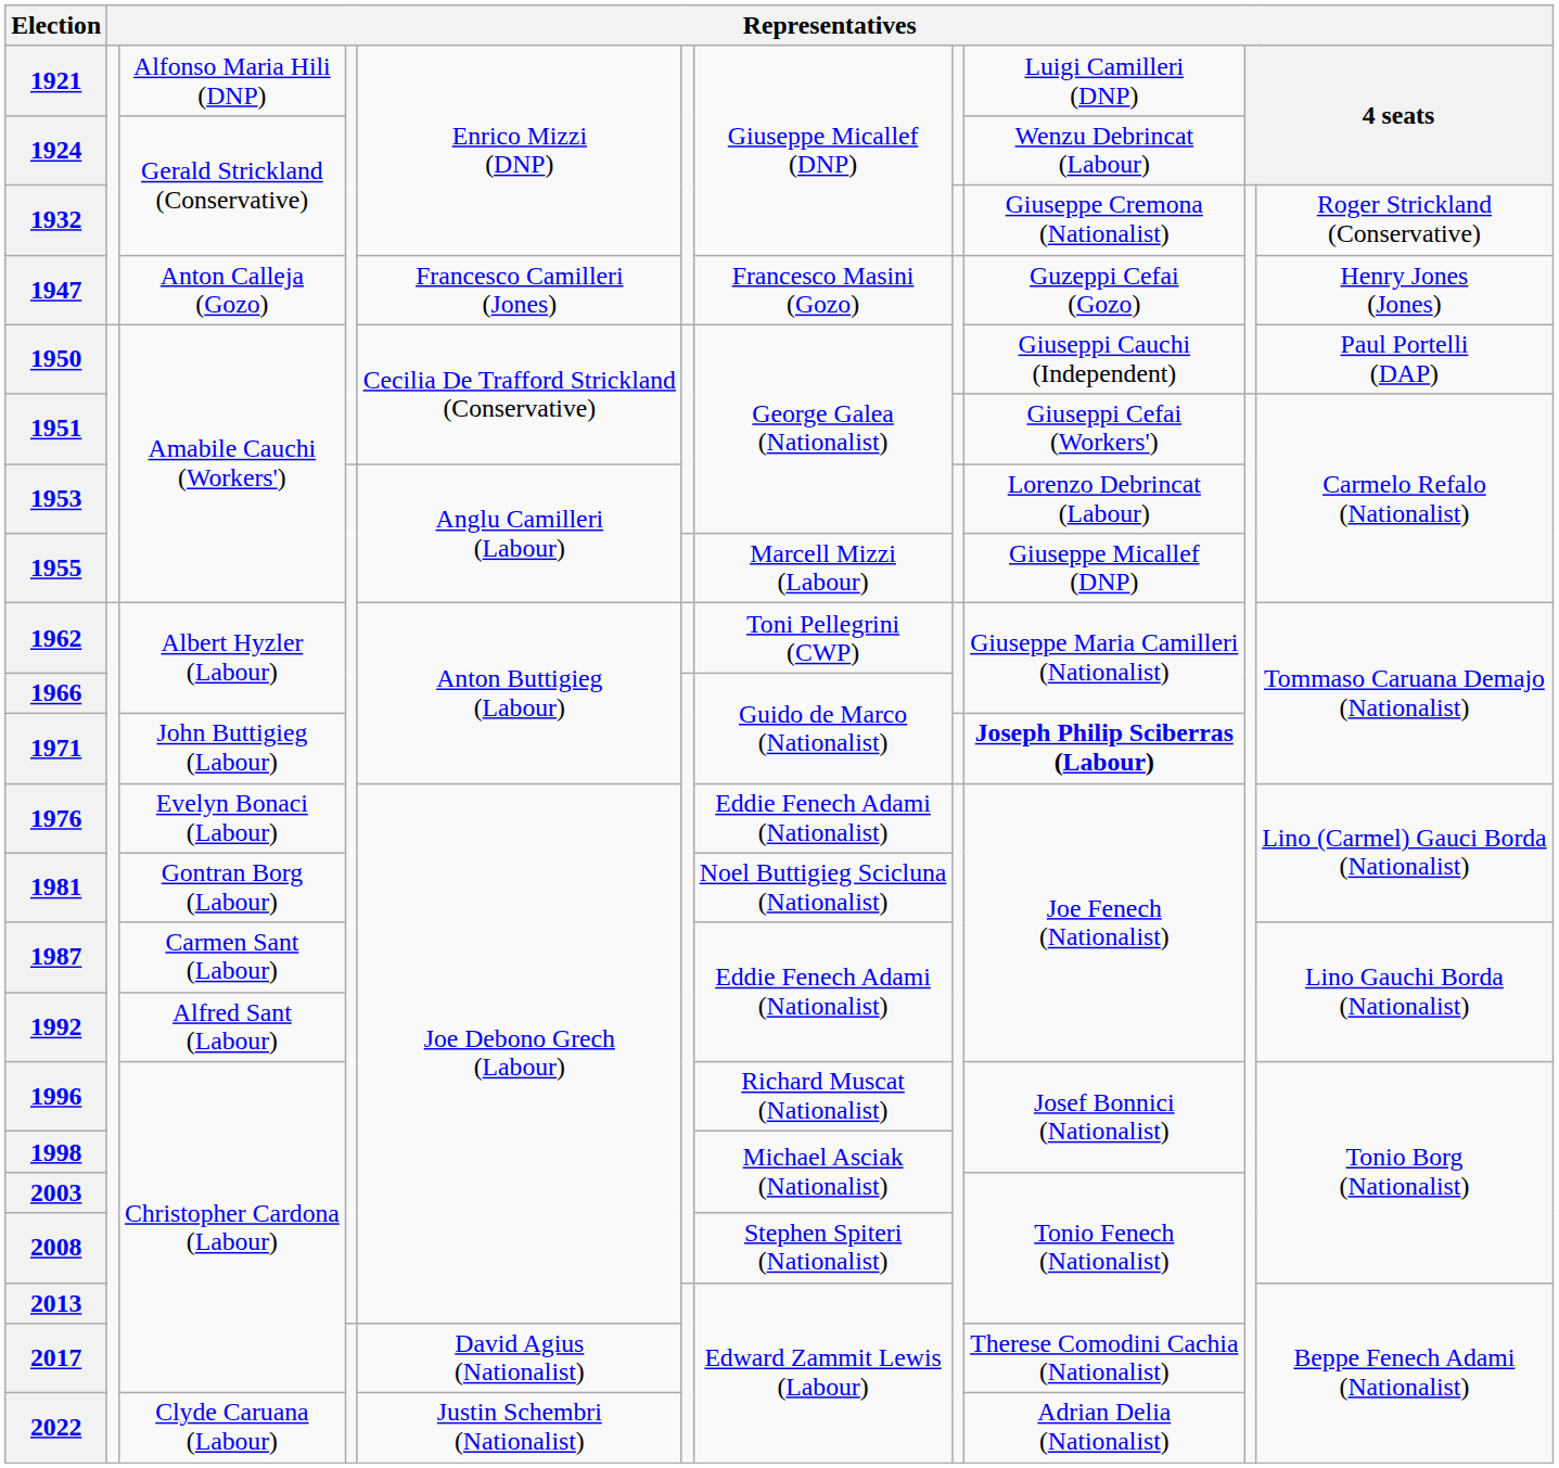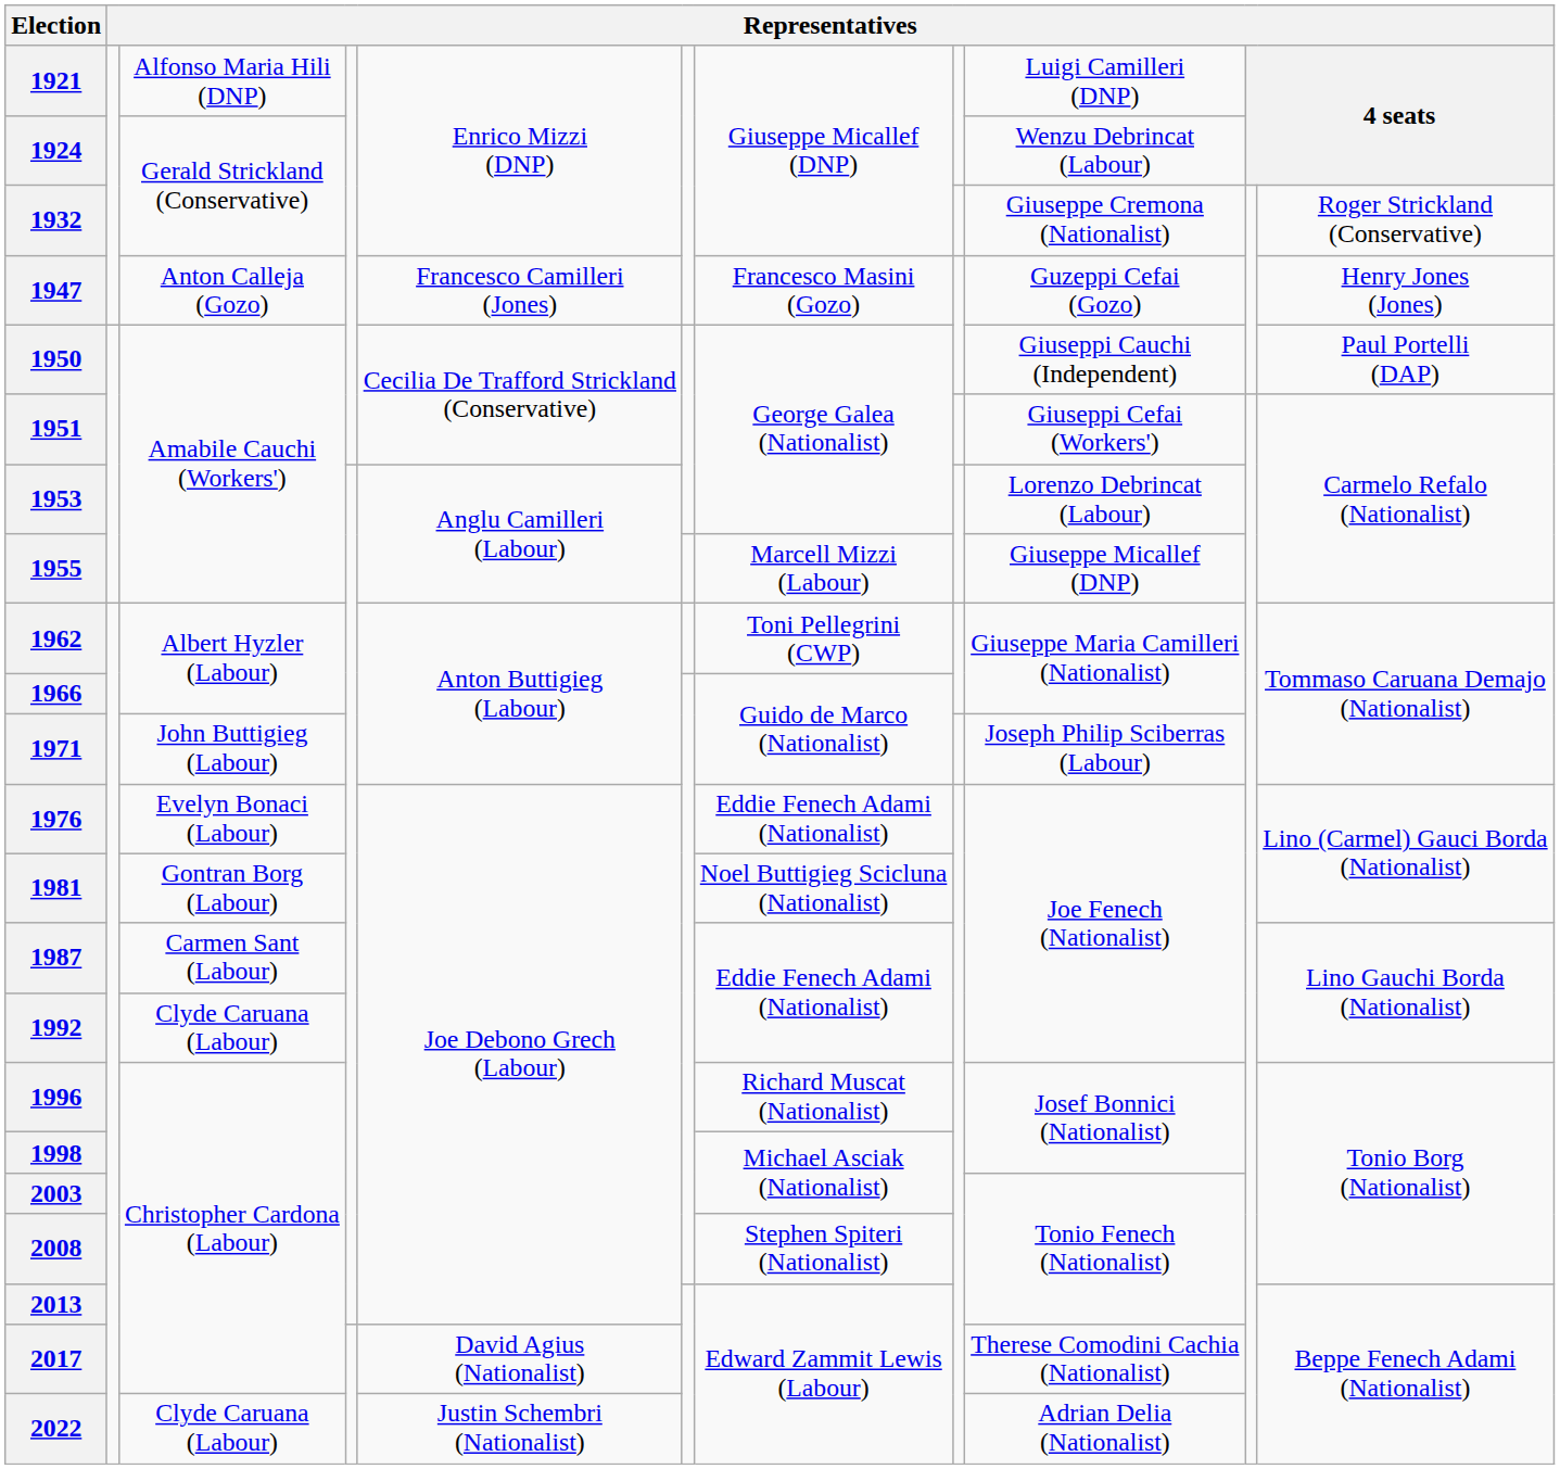1971 | column 9: bold -> normal
1992 | column 3: Alfred Sant (Labour) -> Clyde Caruana (Labour)
